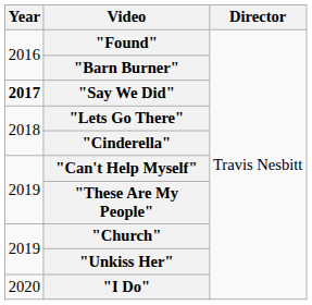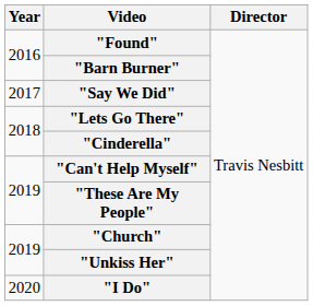"Say We Did" | Year: bold -> normal
